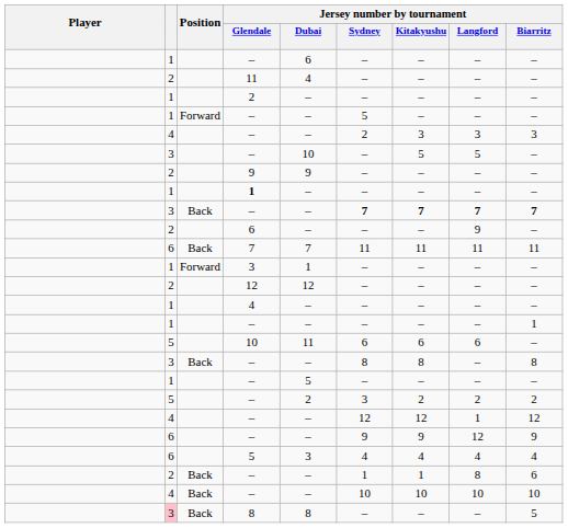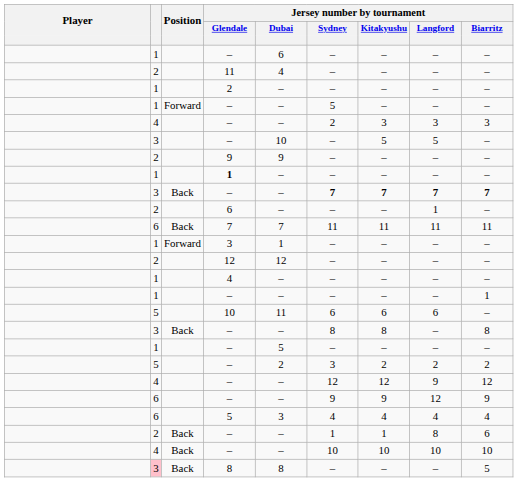row 13 | Jersey number by tournament / Langford: 9 -> 1
row 23 | Jersey number by tournament / Langford: 1 -> 9
